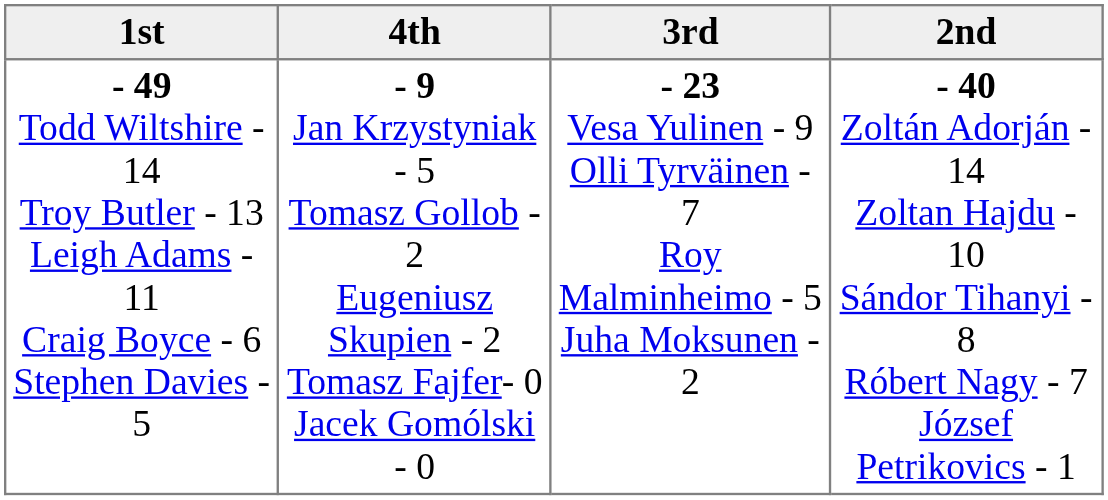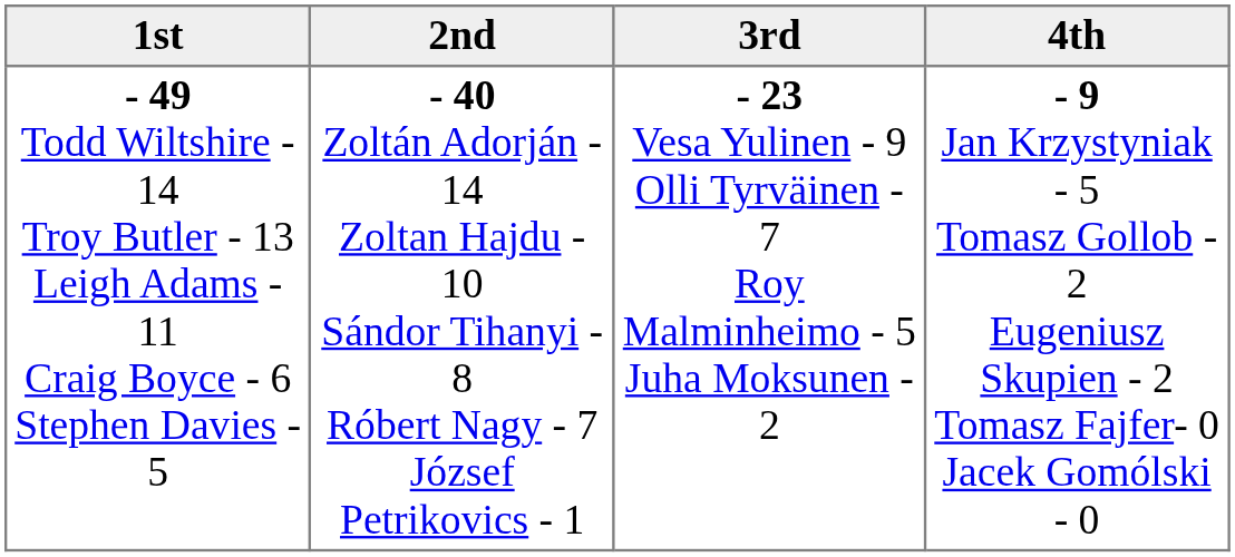columns swapped: 2nd <-> 4th
